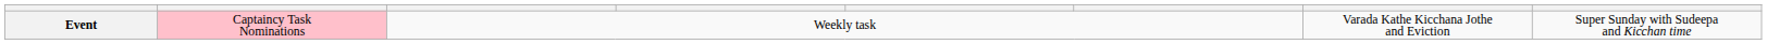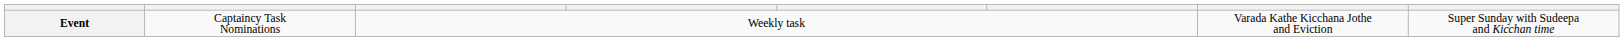Event | column 2: pink background -> no background
